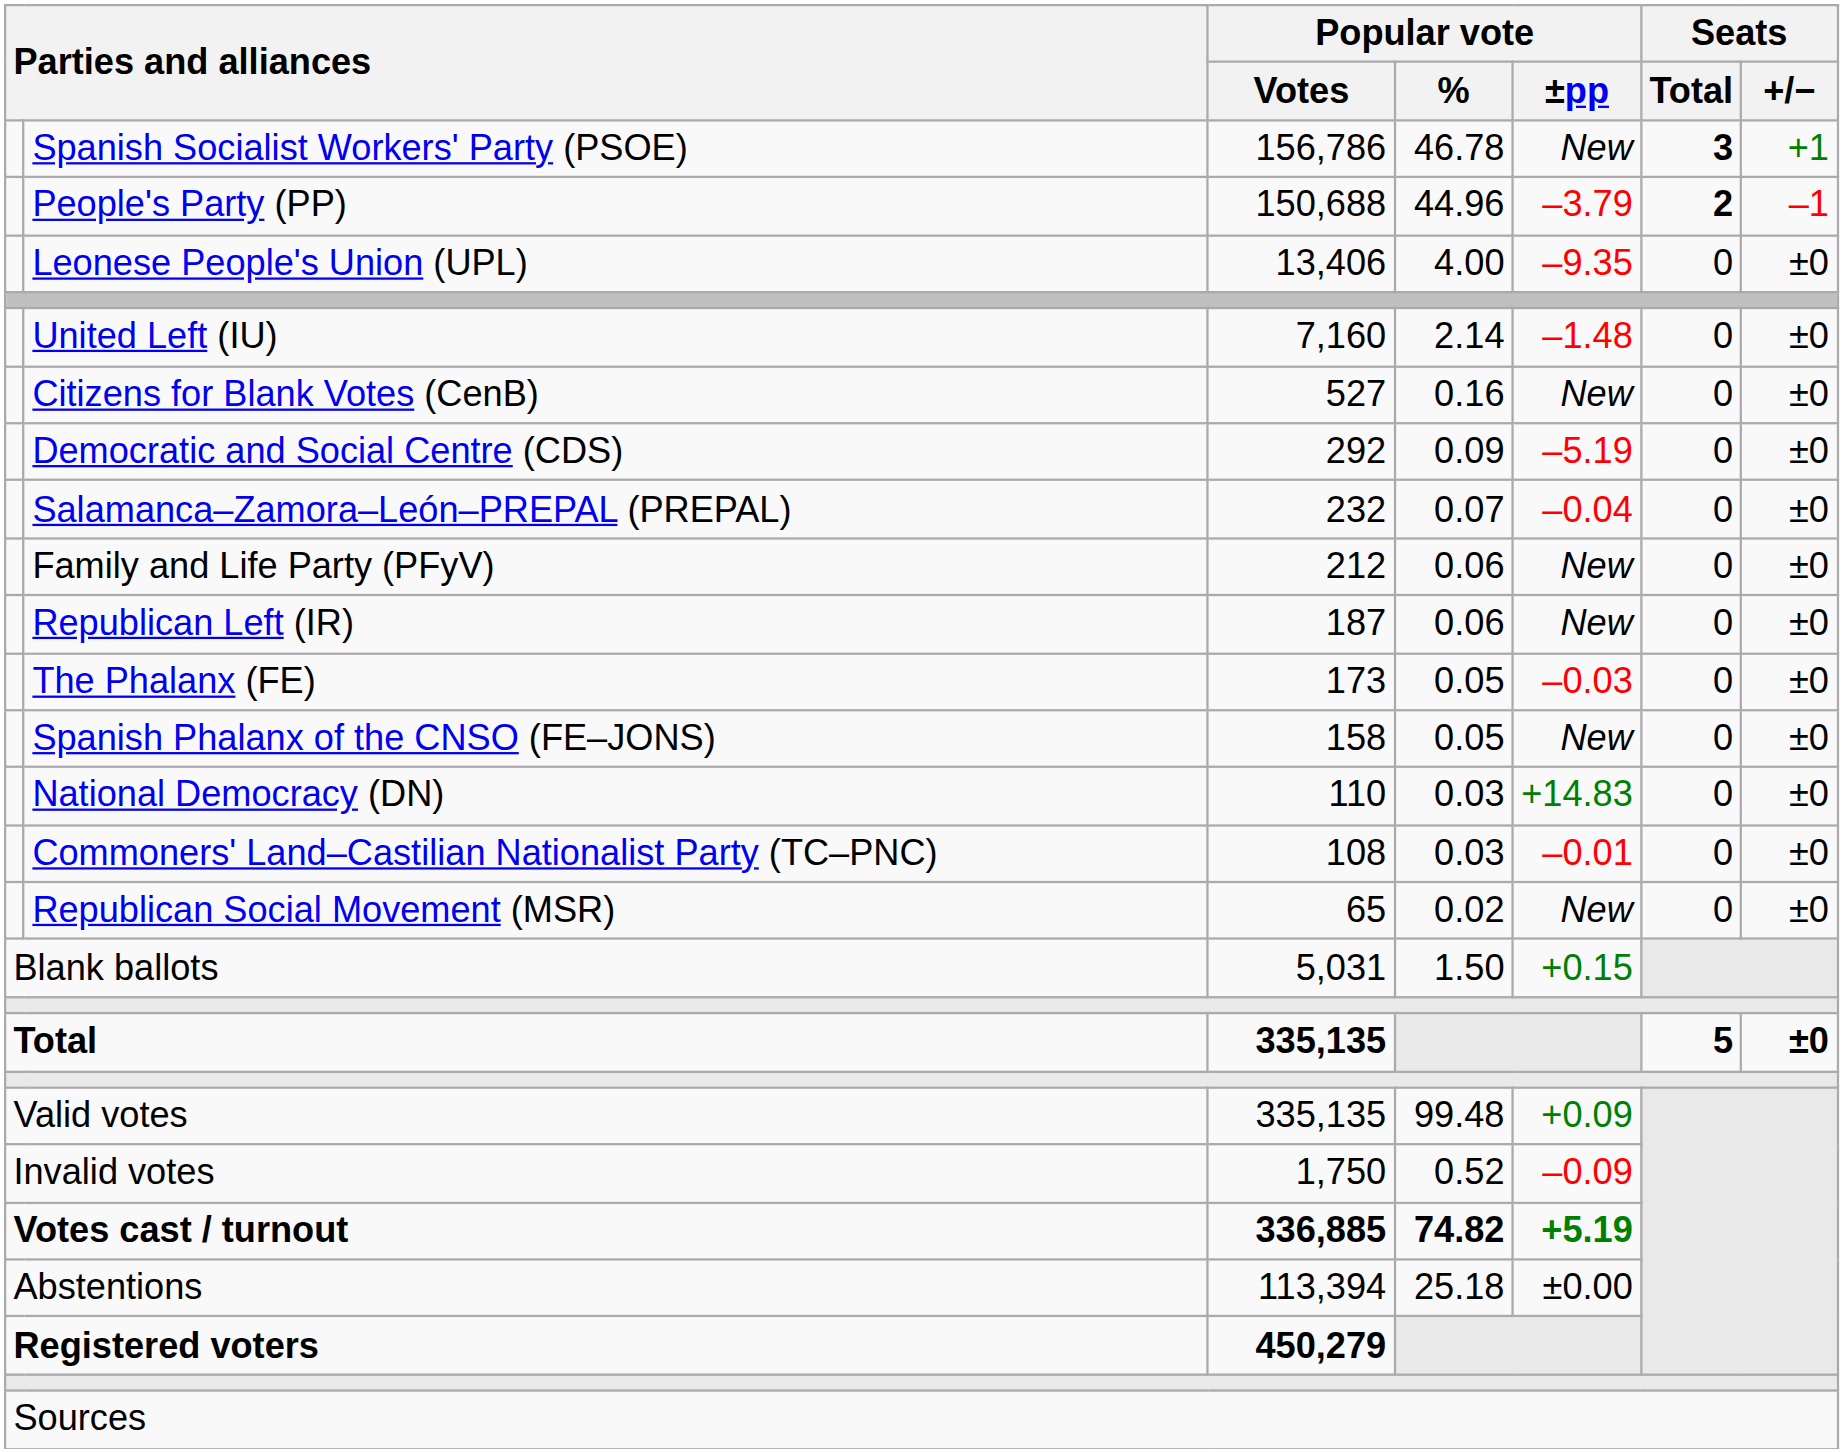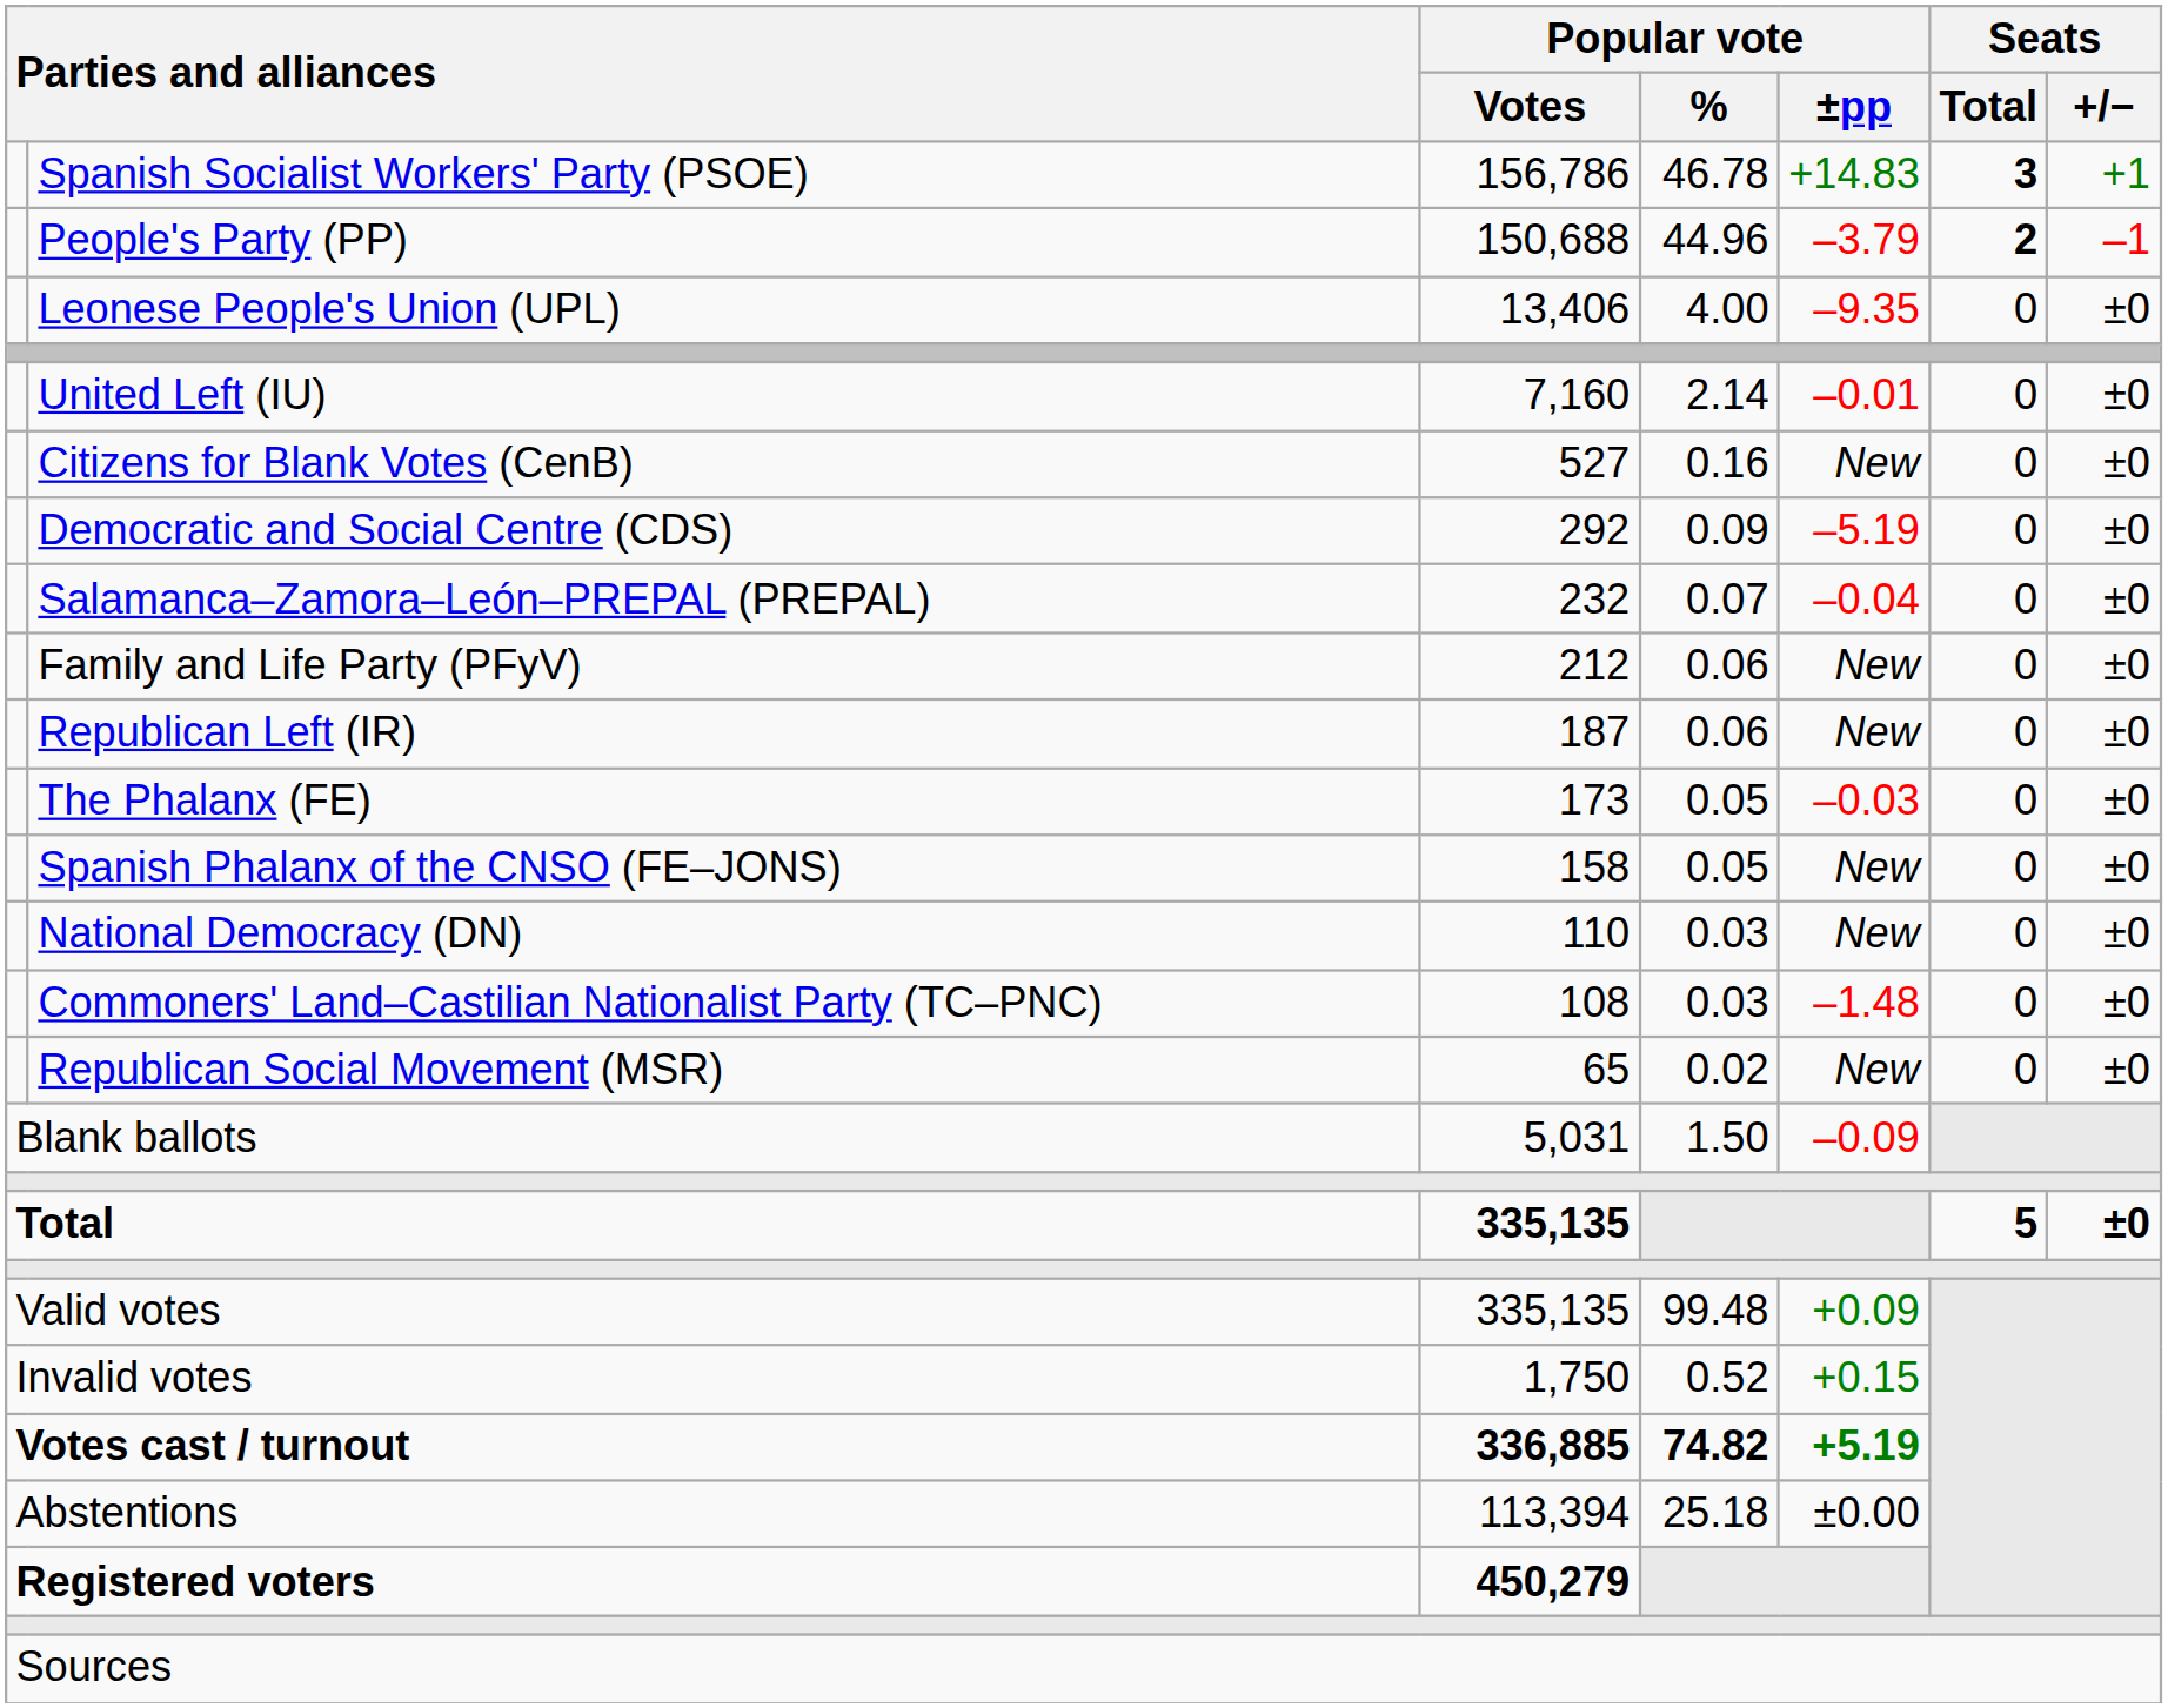Spanish Socialist Workers' Party (PSOE) | Popular vote / ±pp: New -> +14.83
United Left (IU) | Popular vote / ±pp: –1.48 -> –0.01
National Democracy (DN) | Popular vote / ±pp: +14.83 -> New
Commoners' Land–Castilian Nationalist Party (TC–PNC) | Popular vote / ±pp: –0.01 -> –1.48
Blank ballots | Popular vote / ±pp: +0.15 -> –0.09
Invalid votes | Popular vote / ±pp: –0.09 -> +0.15
